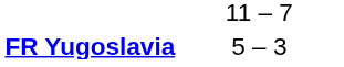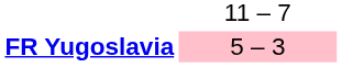FR Yugoslavia | column 2: no background -> pink background
